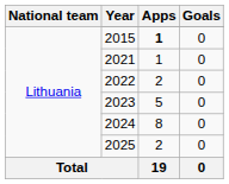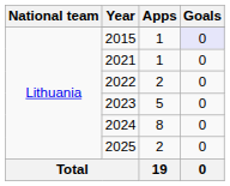2015 | Apps: bold -> normal
2015 | Goals: no background -> lavender background
